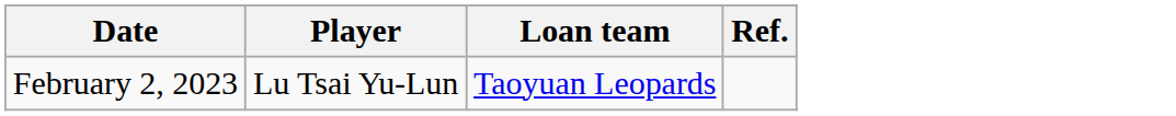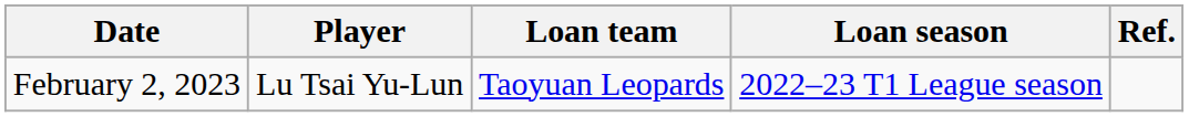+ column: Loan season | 2022–23 T1 League season
